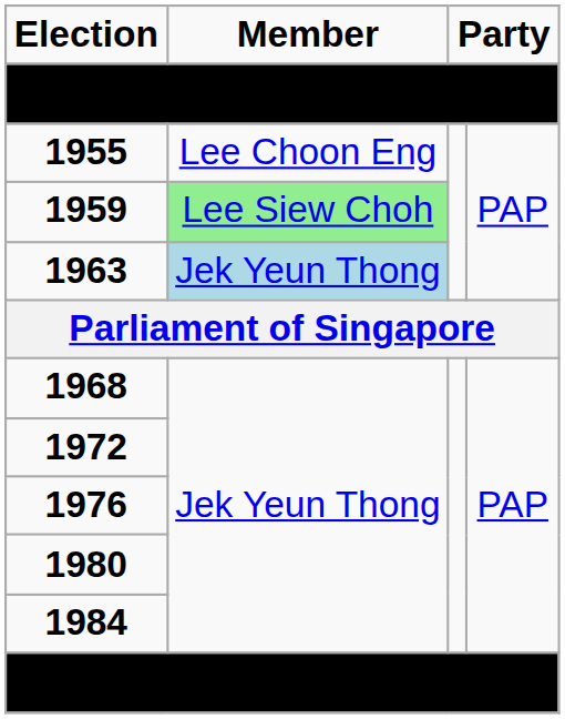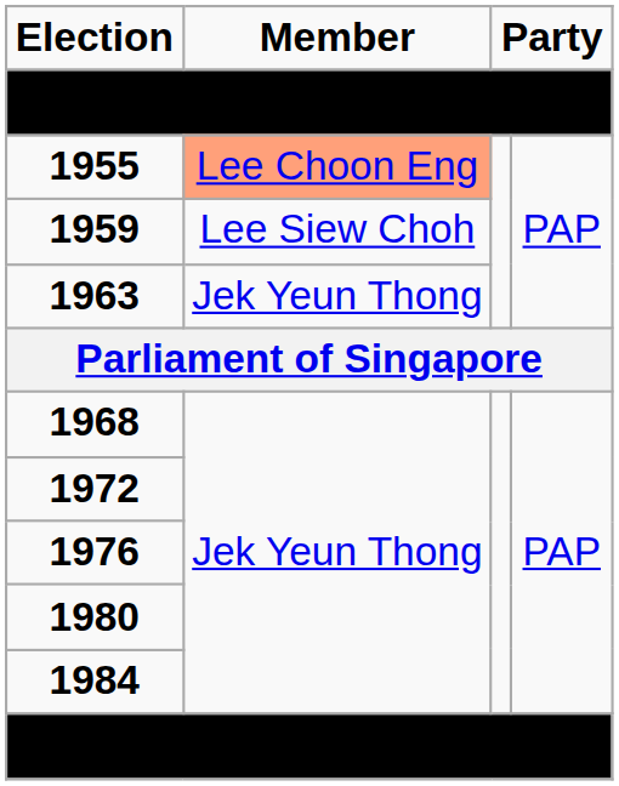1955 | Member: no background -> lightsalmon background
1959 | Member: lightgreen background -> no background
1963 | Member: lightblue background -> no background
